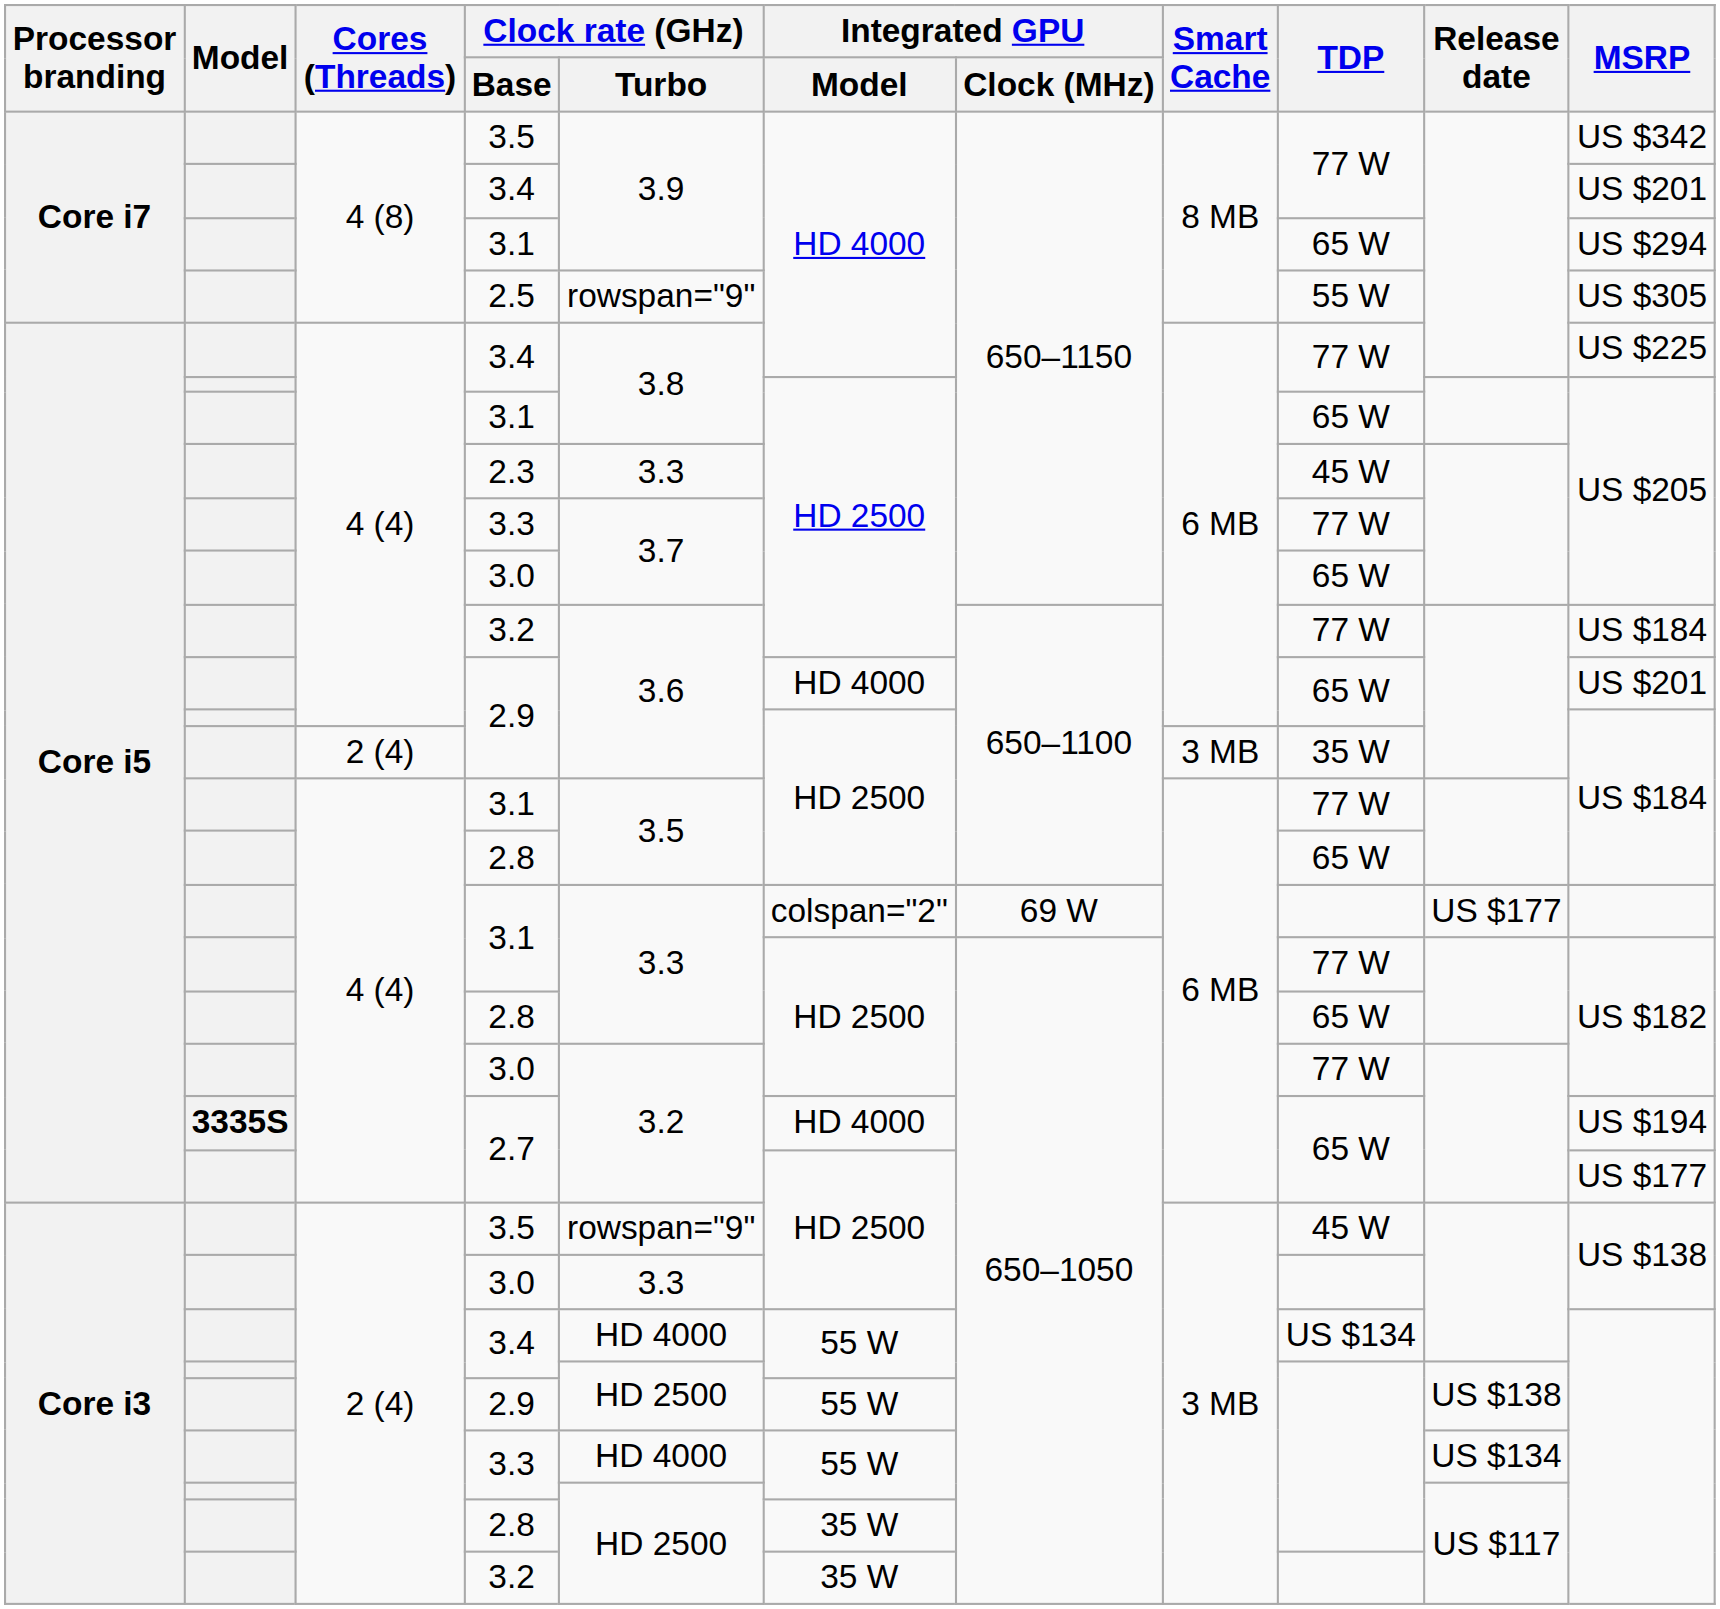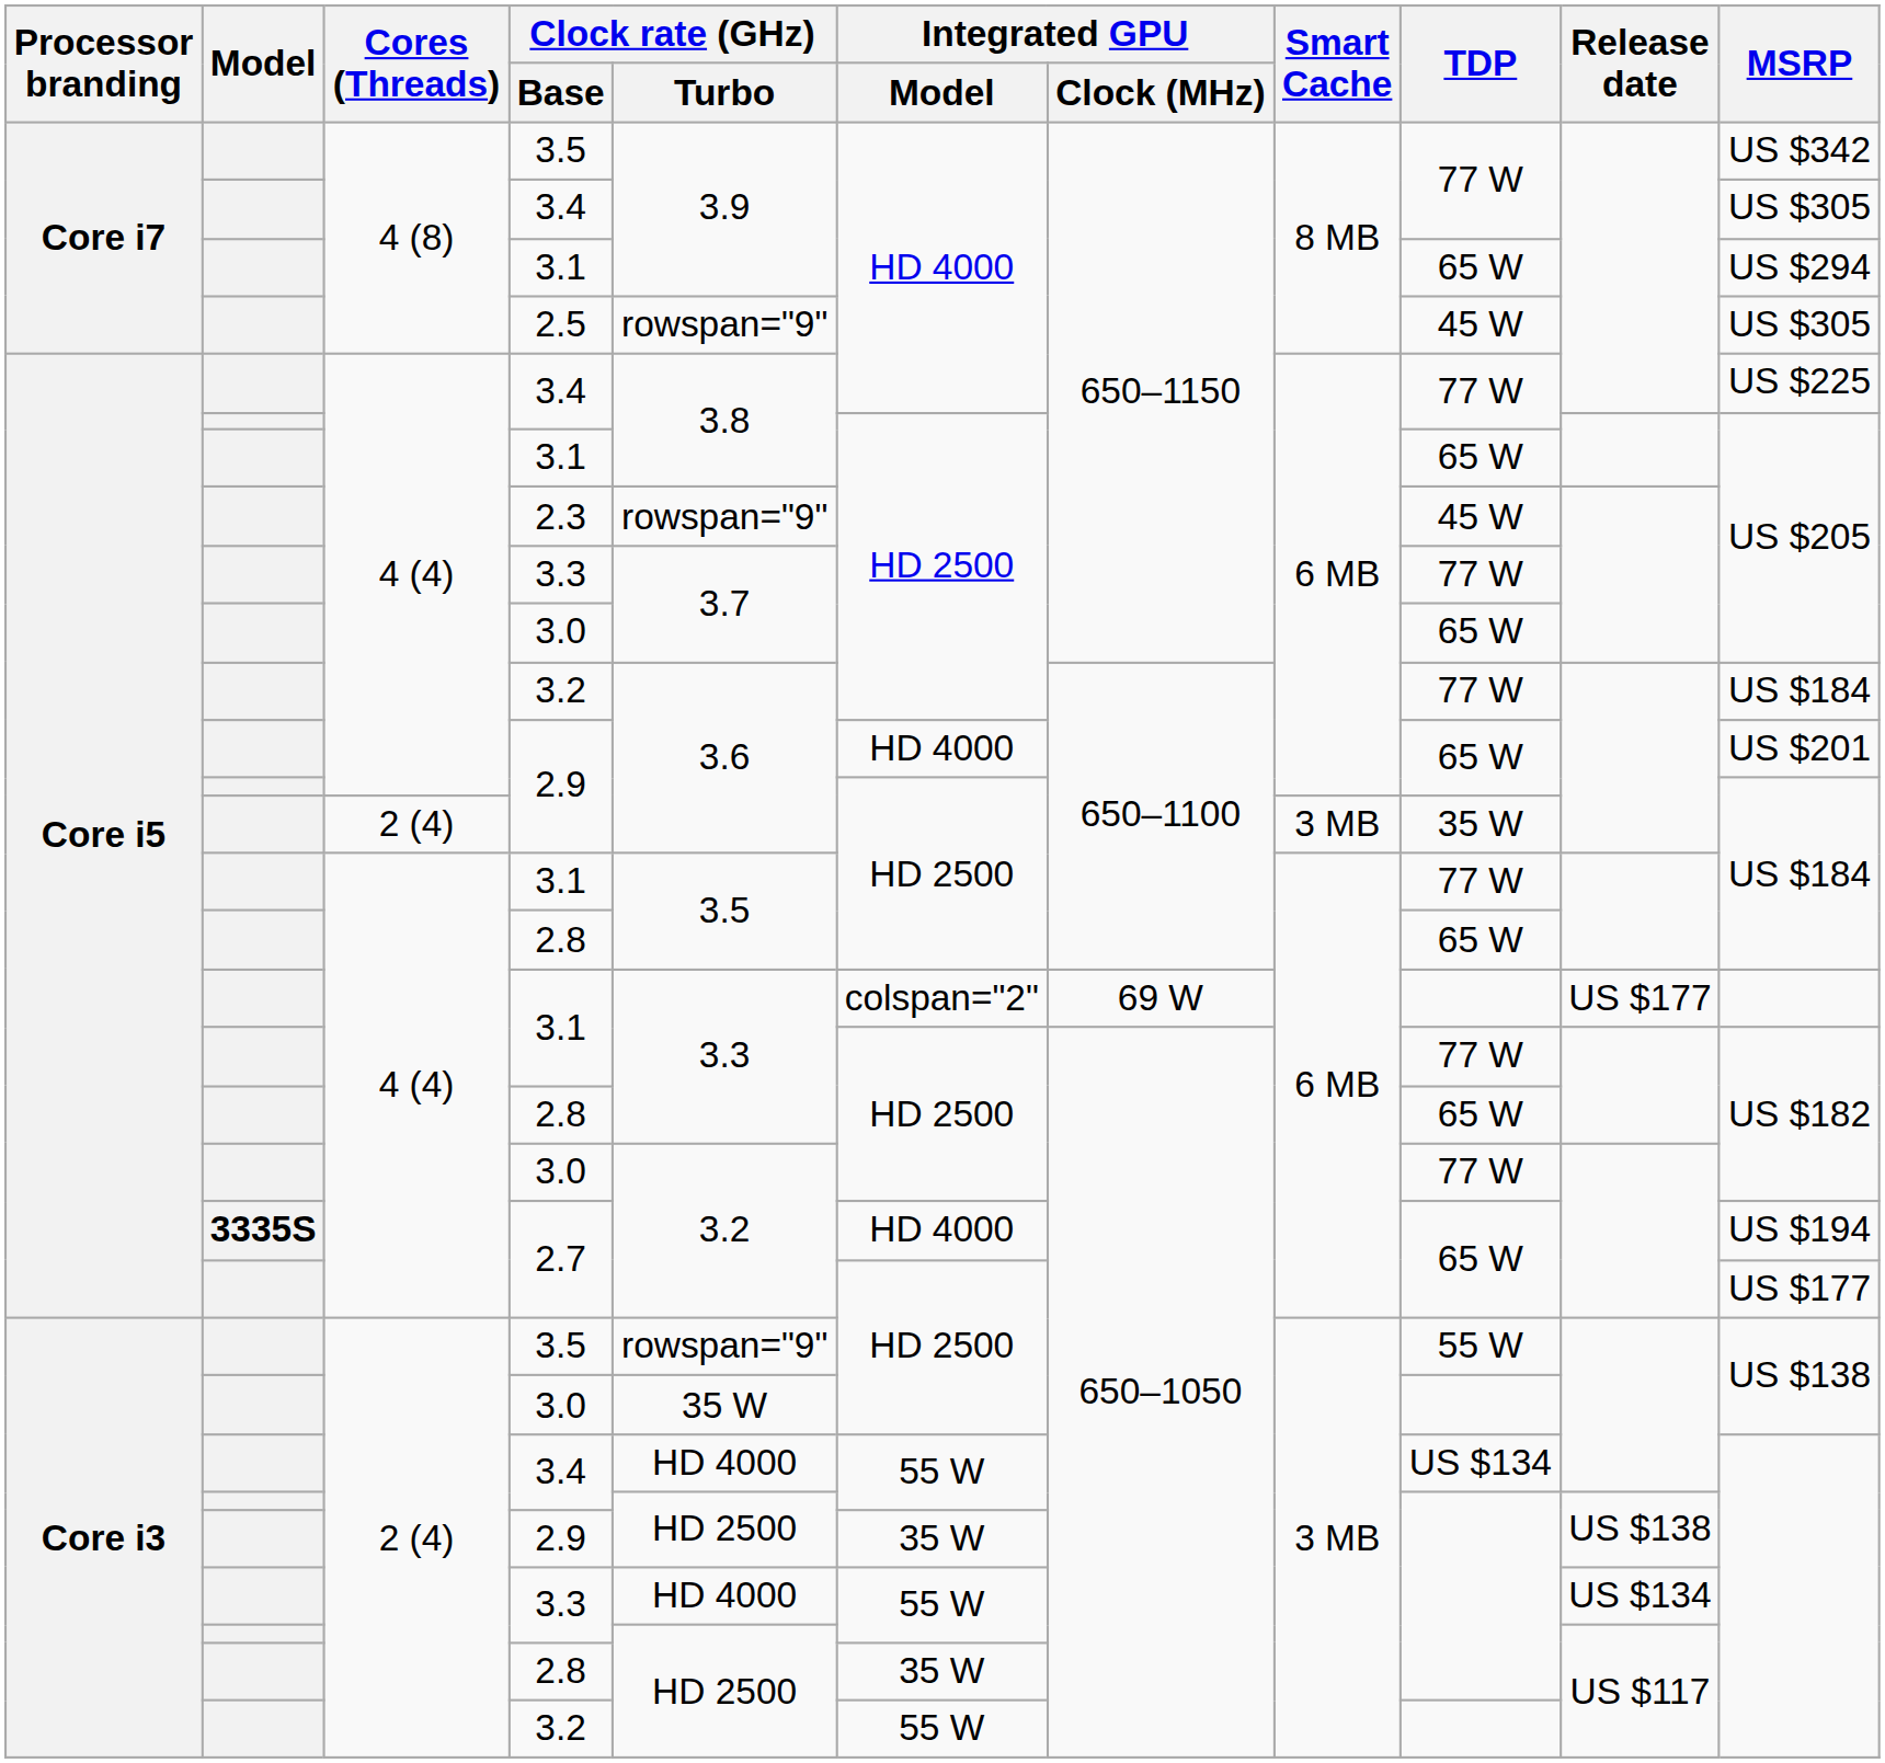Core i7 / 3.4 | MSRP: US $201 -> US $305
2.5 | TDP: 55 W -> 45 W
2.3 | Clock rate (GHz) / Turbo: 3.3 -> rowspan="9"
Core i3 / 3.5 | TDP: 45 W -> 55 W
Core i3 / 3.0 | Clock rate (GHz) / Turbo: 3.3 -> 35 W
Core i3 / 2.9 | Integrated GPU / Model: 55 W -> 35 W
Core i3 / 3.2 | Integrated GPU / Model: 35 W -> 55 W
